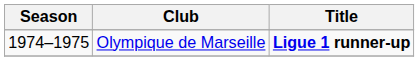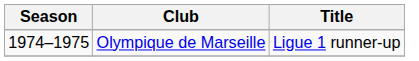Olympique de Marseille | Title: bold -> normal
